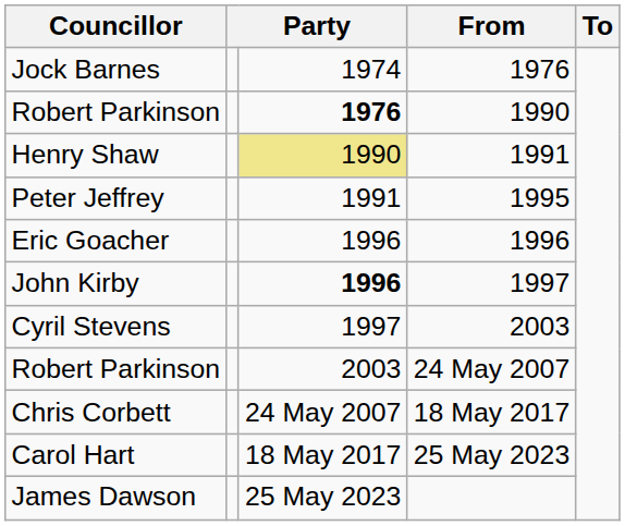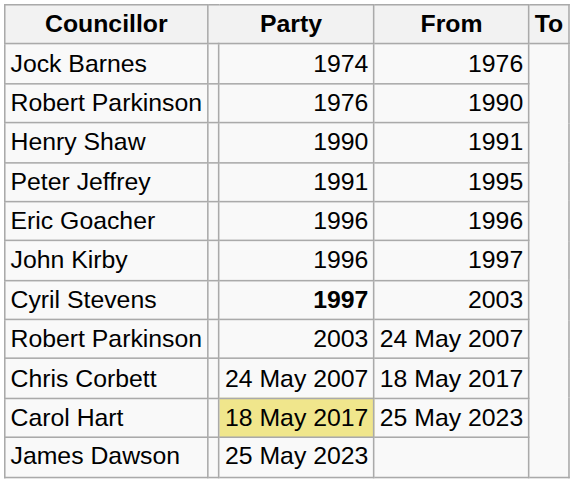Robert Parkinson / 1990 | column 3: bold -> normal
Henry Shaw | column 3: khaki background -> no background
John Kirby | column 3: bold -> normal
Cyril Stevens | column 3: normal -> bold
Carol Hart | column 3: no background -> khaki background
